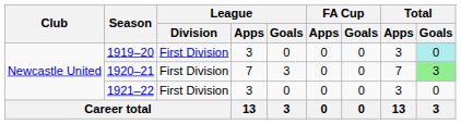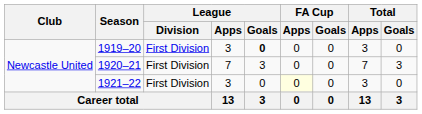1919–20 | League / Goals: normal -> bold
1919–20 | Total / Goals: paleturquoise background -> no background
1920–21 | Total / Goals: lightgreen background -> no background
1921–22 | FA Cup / Apps: no background -> lightyellow background
